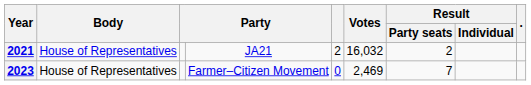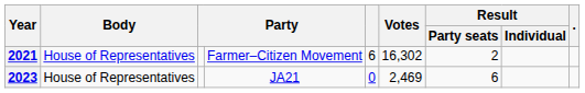2021 | column 4: JA21 -> Farmer–Citizen Movement
2021 | column 5: 2 -> 6
2021 | Votes: 16,032 -> 16,302
2023 | column 4: Farmer–Citizen Movement -> JA21
2023 | Result / Party seats: 7 -> 6
